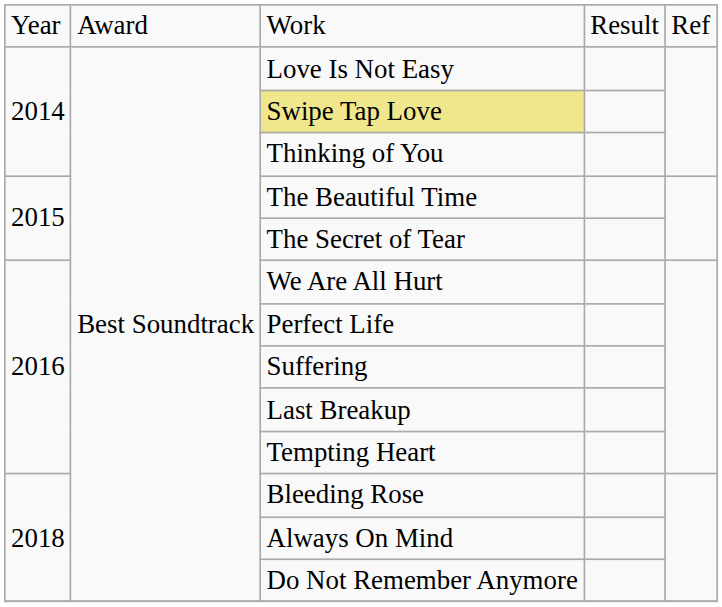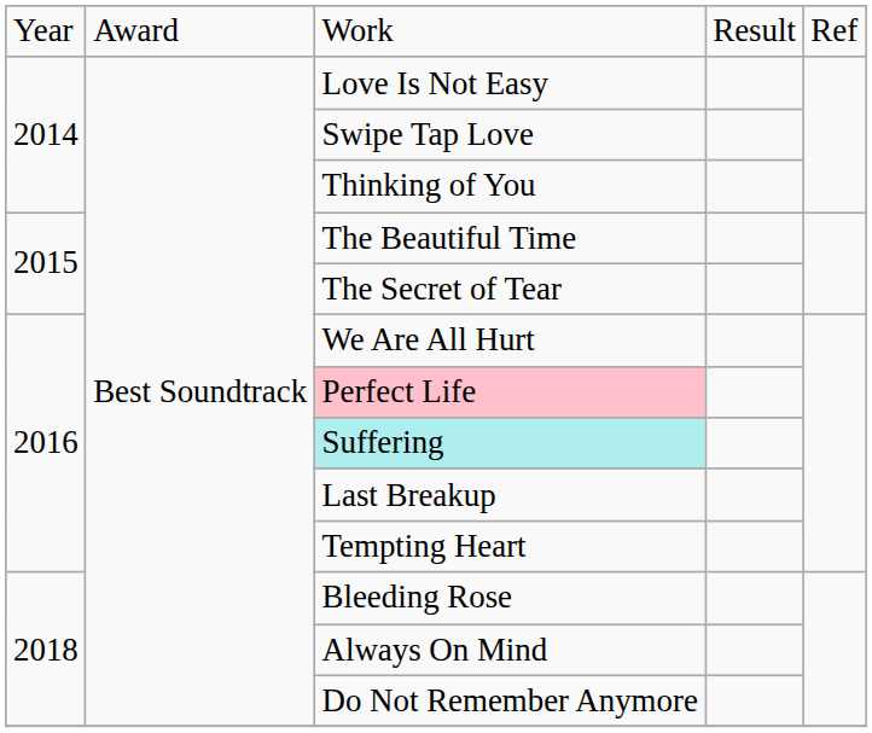Swipe Tap Love | column 3: khaki background -> no background
Perfect Life | column 3: no background -> pink background
Suffering | column 3: no background -> paleturquoise background
